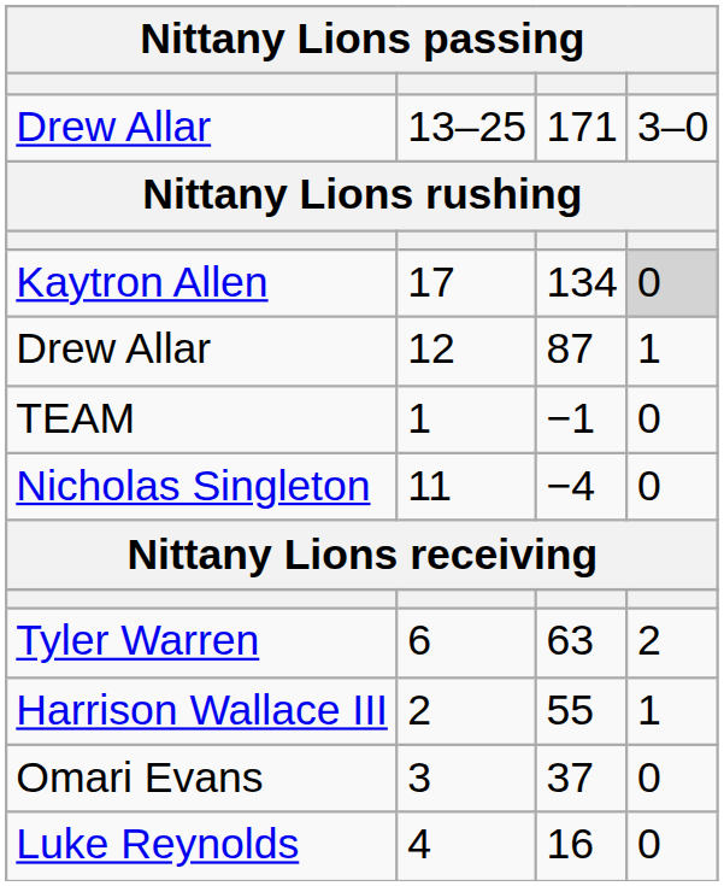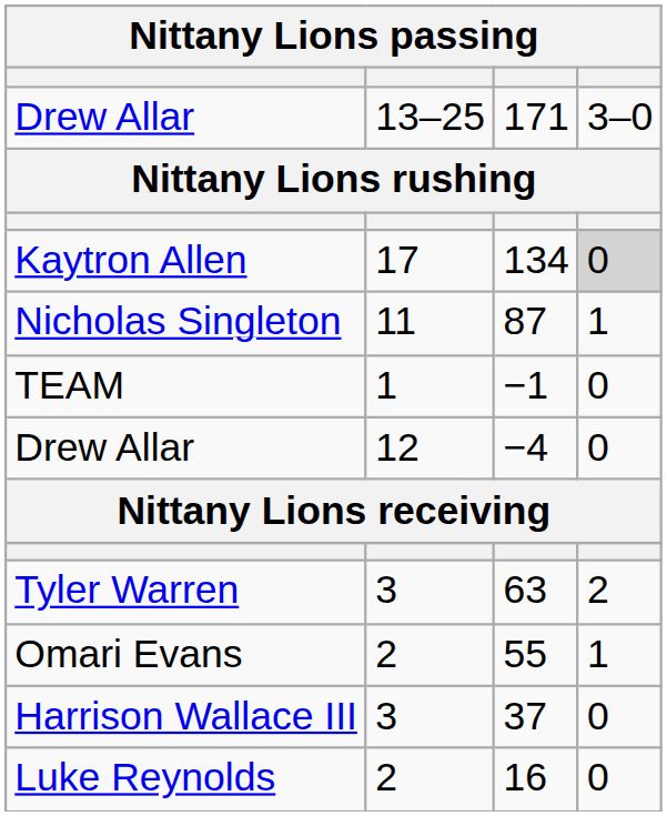87 | column 1: Drew Allar -> Nicholas Singleton
87 | column 2: 12 -> 11
−4 | column 1: Nicholas Singleton -> Drew Allar
−4 | column 2: 11 -> 12
63 | column 2: 6 -> 3
55 | column 1: Harrison Wallace III -> Omari Evans
37 | column 1: Omari Evans -> Harrison Wallace III
16 | column 2: 4 -> 2
